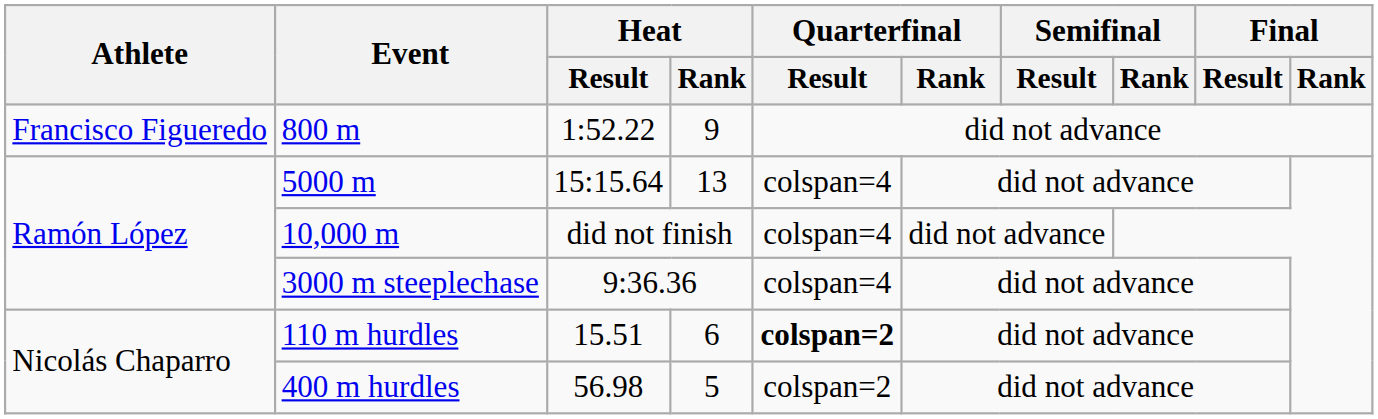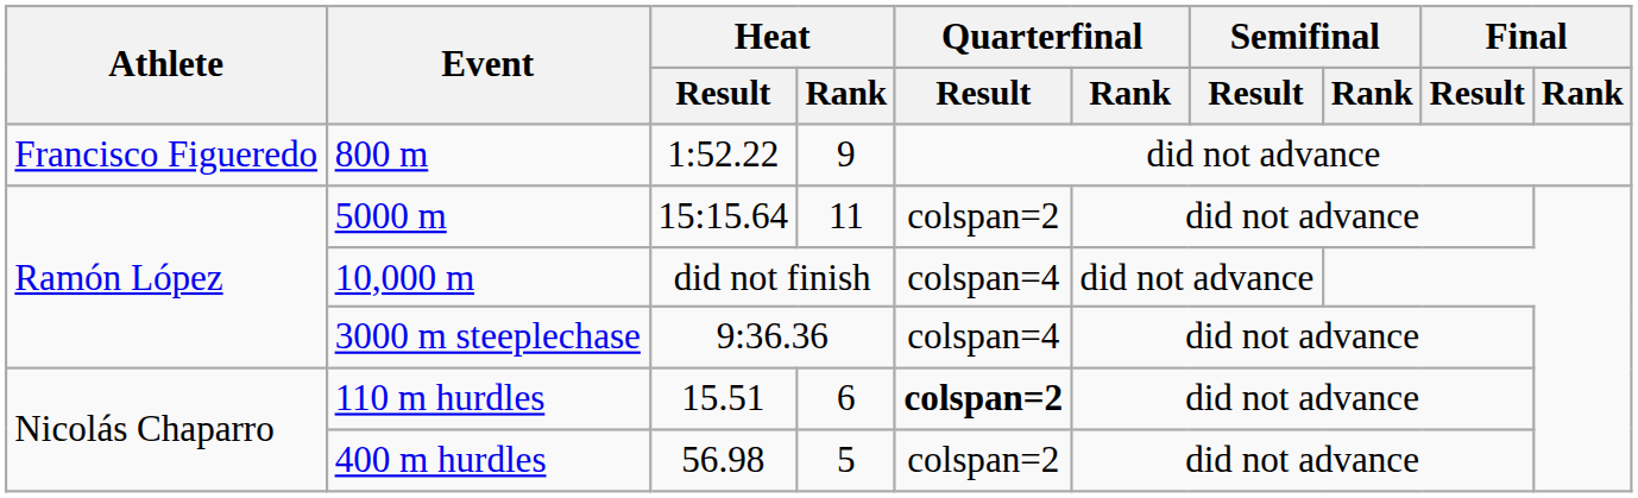5000 m | Heat / Rank: 13 -> 11
5000 m | Quarterfinal / Result: colspan=4 -> colspan=2
